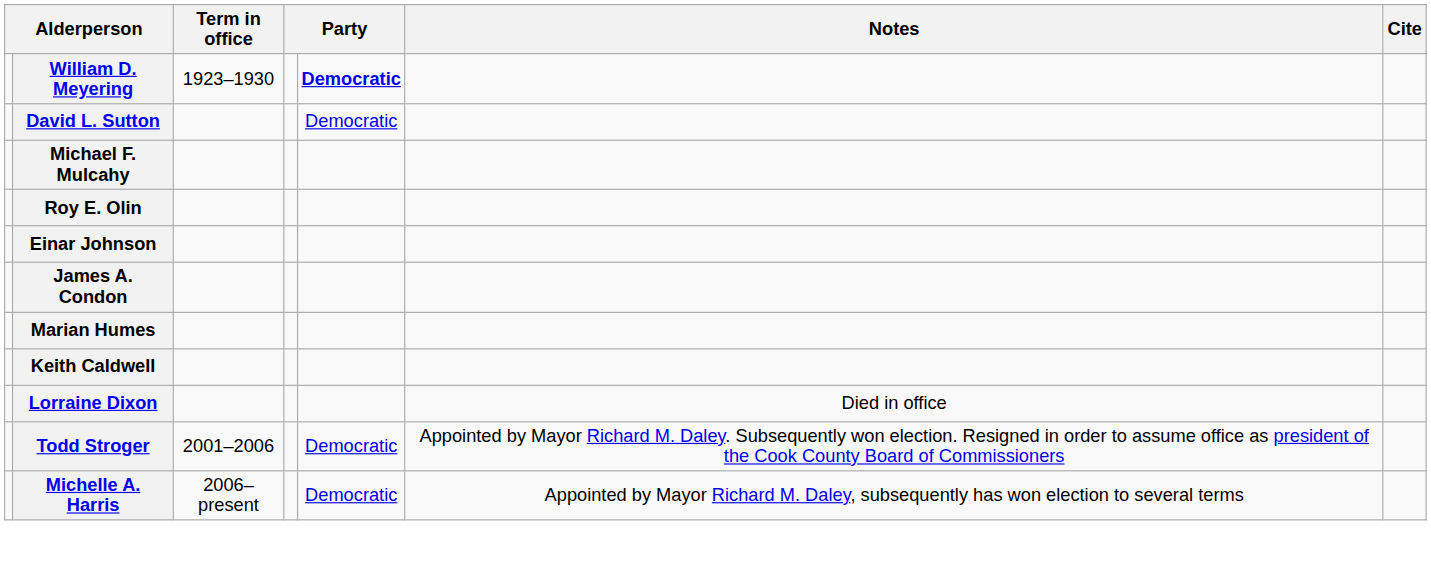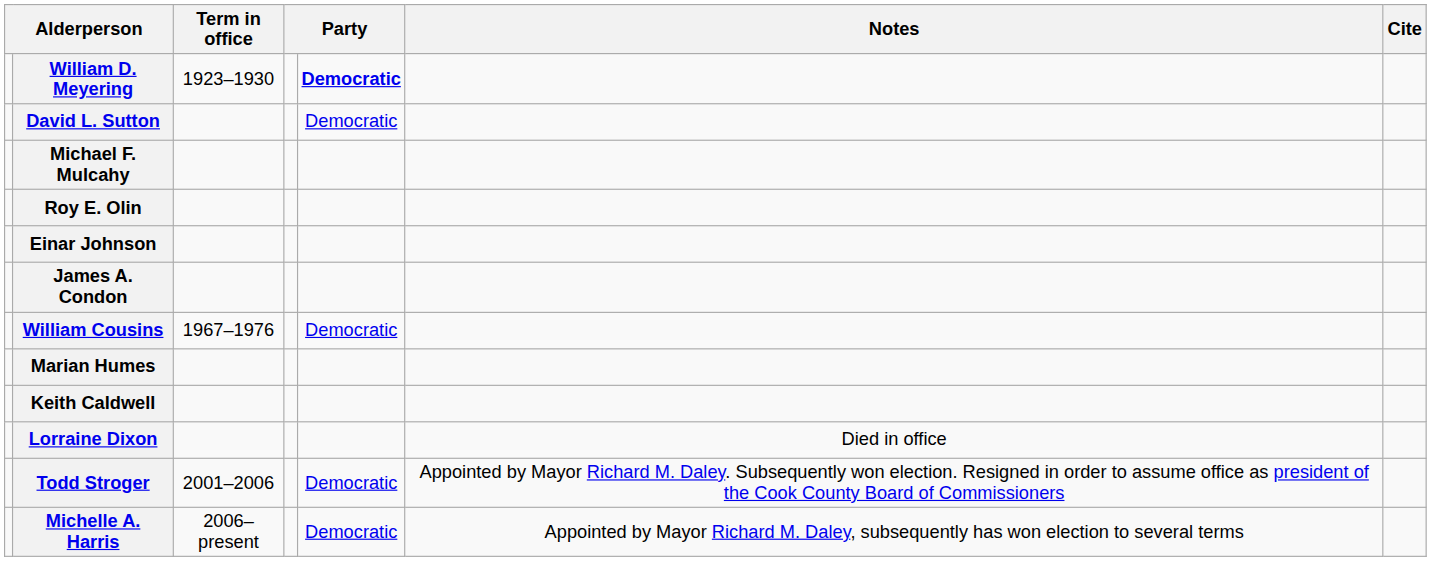+ row: William Cousins | 1967–1976 | Democratic
